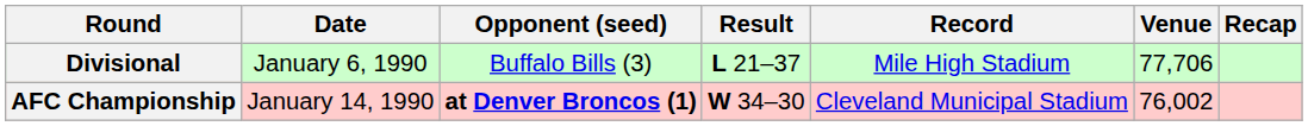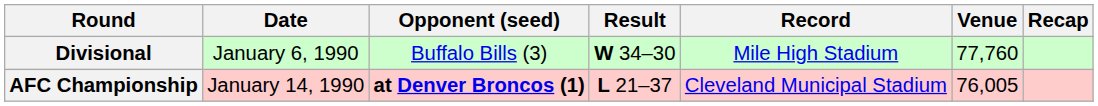Divisional | Result: L 21–37 -> W 34–30
Divisional | Venue: 77,706 -> 77,760
AFC Championship | Result: W 34–30 -> L 21–37
AFC Championship | Venue: 76,002 -> 76,005
